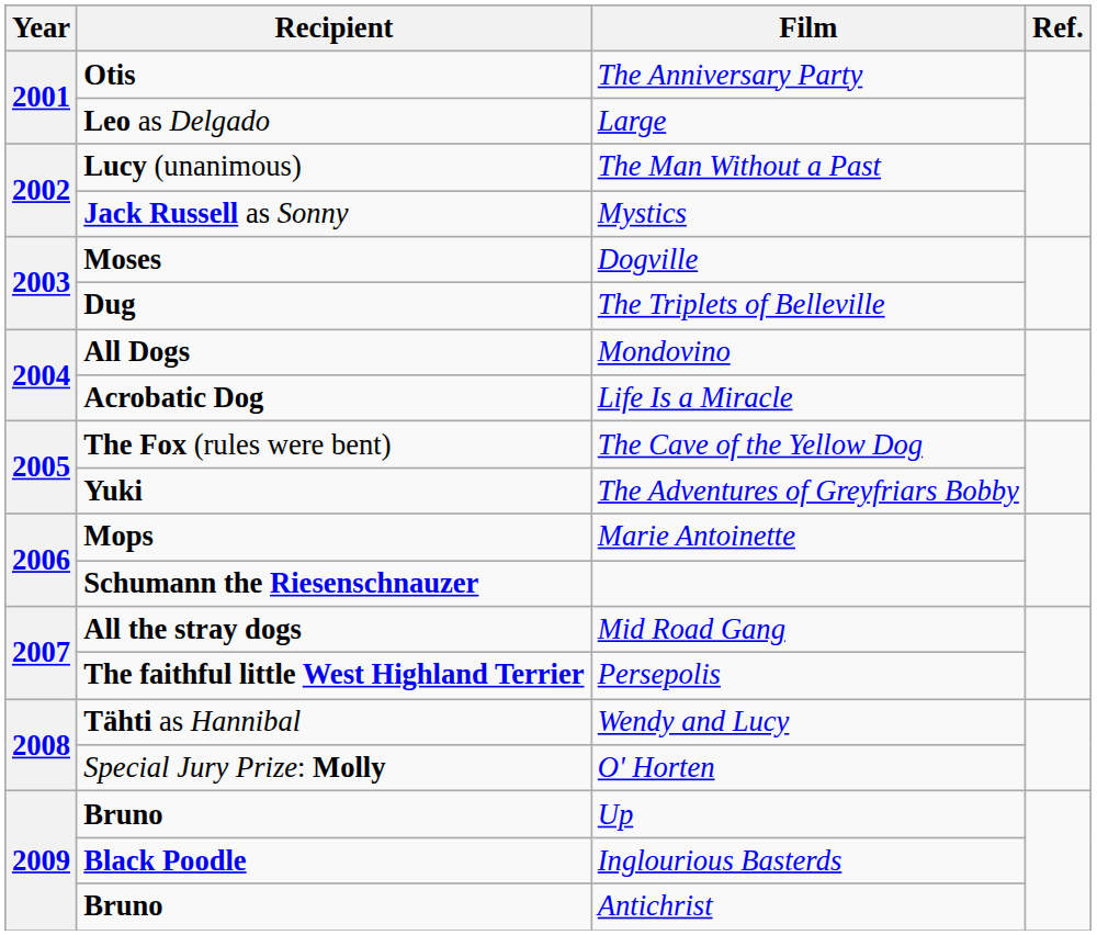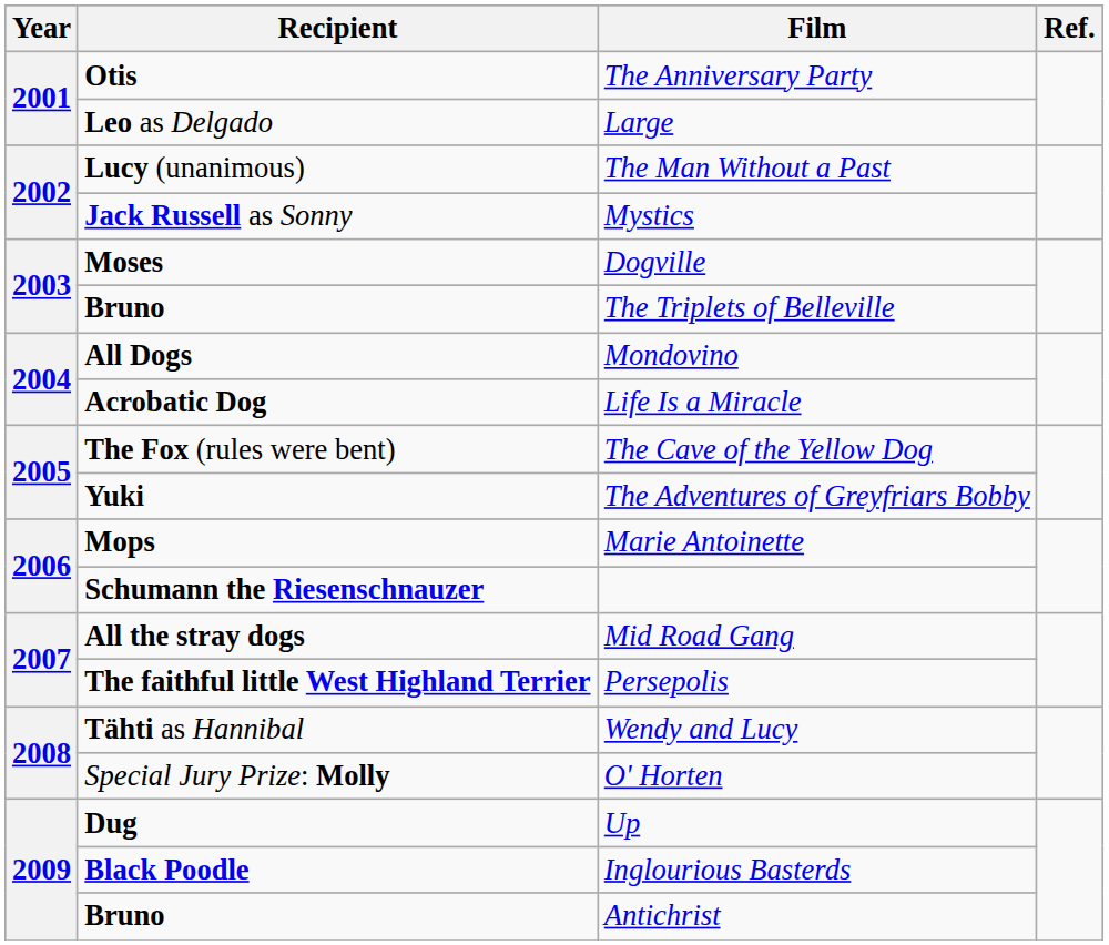The Triplets of Belleville | Recipient: Dug -> Bruno
Up | Recipient: Bruno -> Dug
